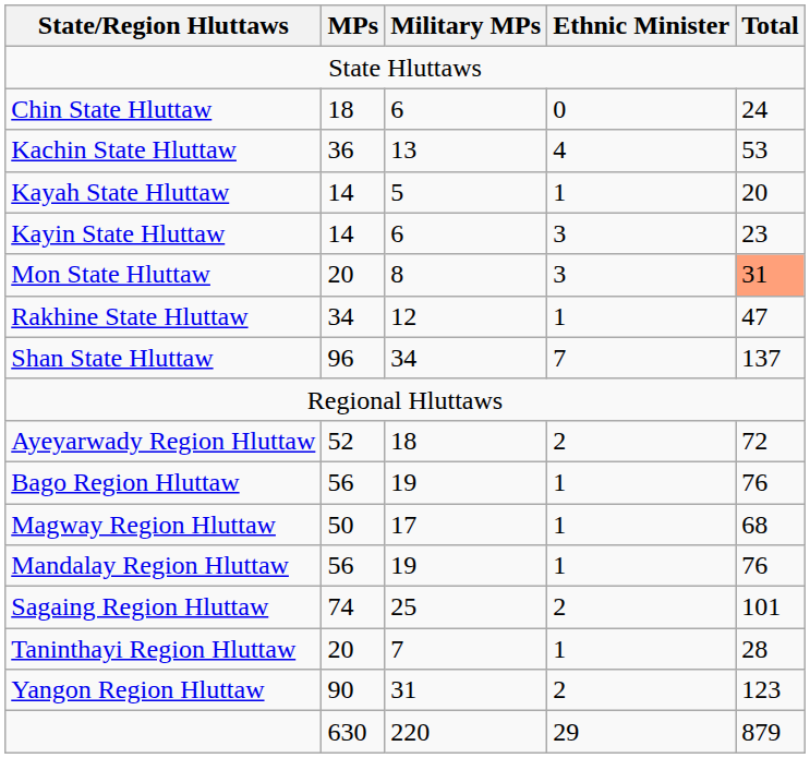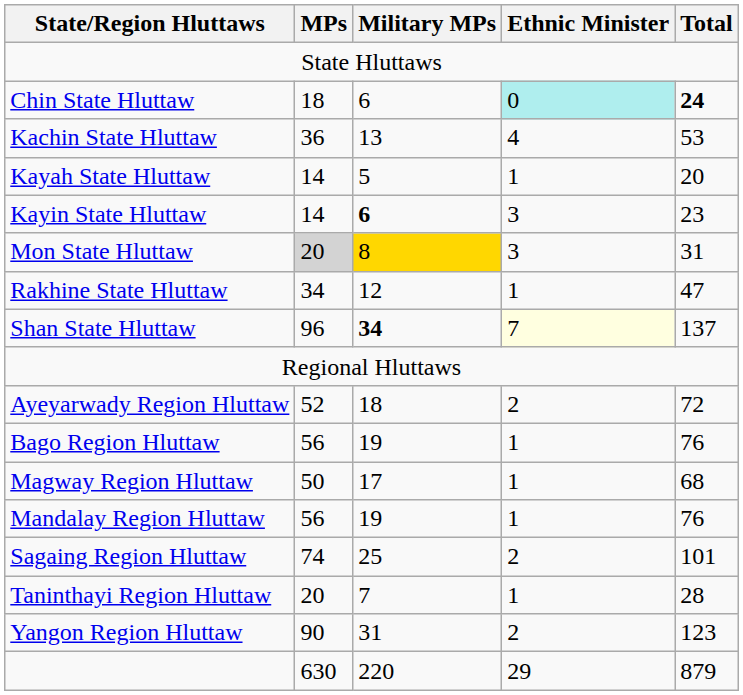Chin State Hluttaw | Ethnic Minister: no background -> paleturquoise background
Chin State Hluttaw | Total: normal -> bold
Kayin State Hluttaw | Military MPs: normal -> bold
Mon State Hluttaw | MPs: no background -> lightgrey background
Mon State Hluttaw | Military MPs: no background -> gold background
Mon State Hluttaw | Total: lightsalmon background -> no background
Shan State Hluttaw | Military MPs: normal -> bold
Shan State Hluttaw | Ethnic Minister: no background -> lightyellow background
